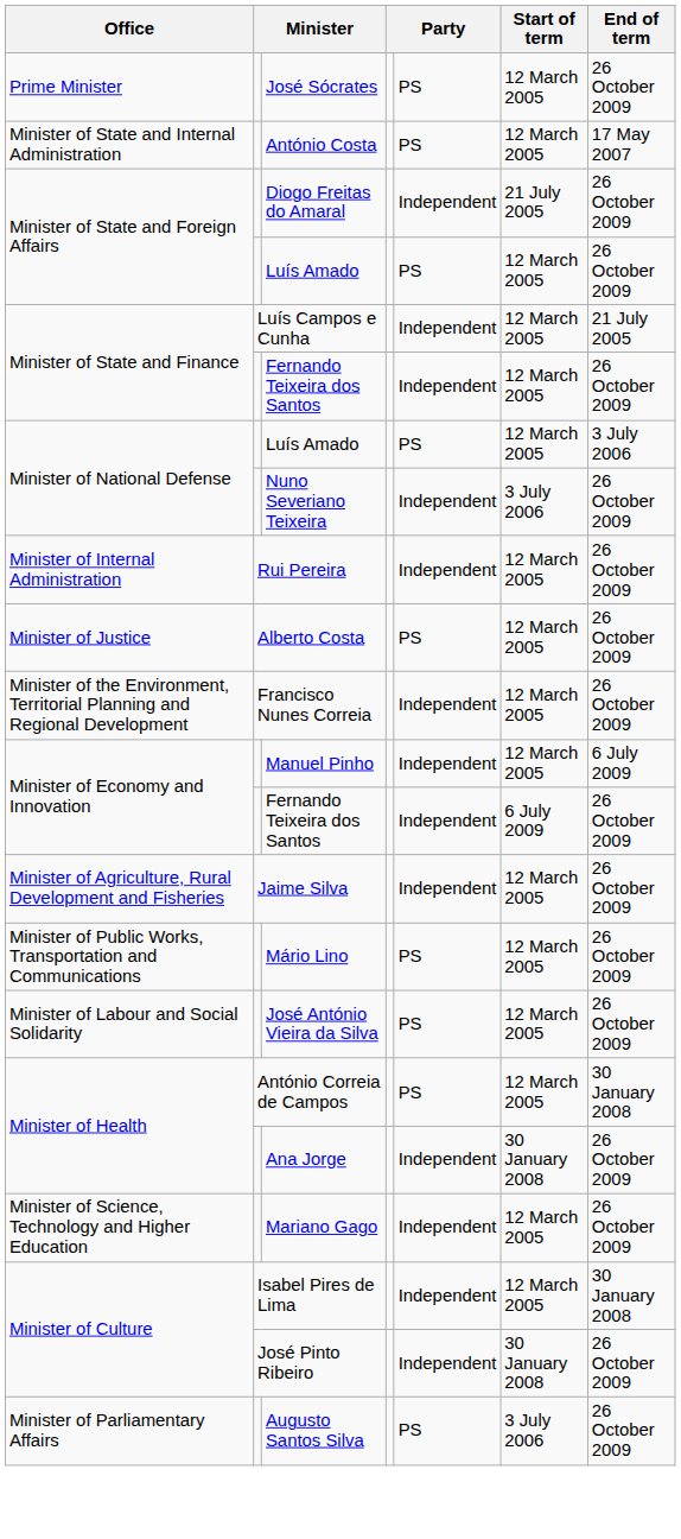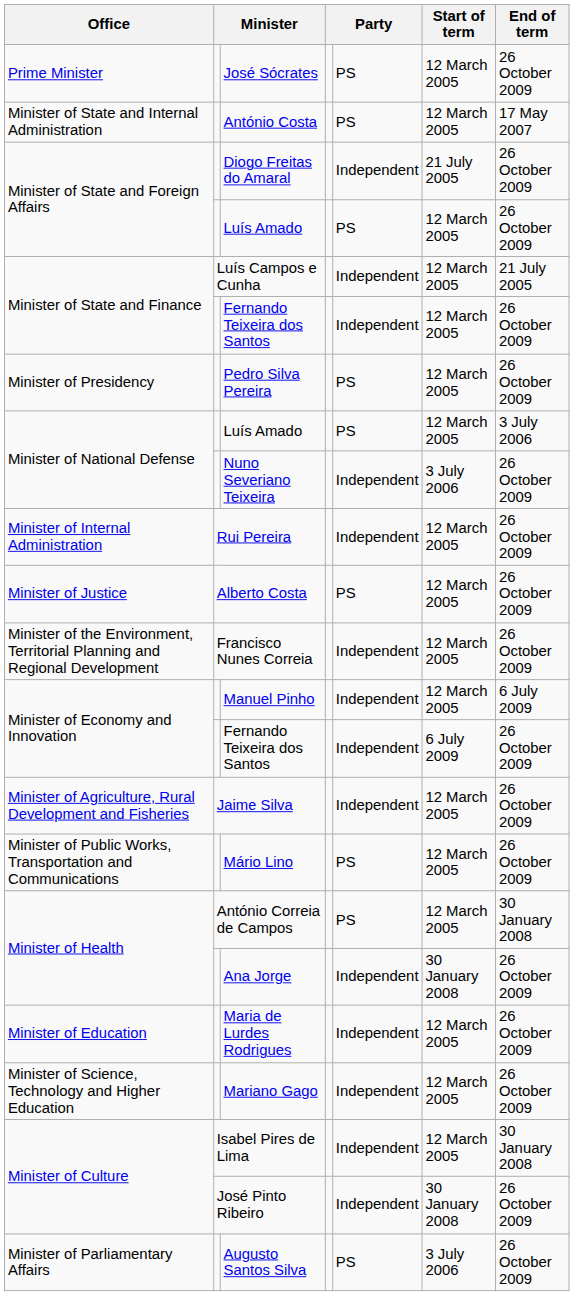+ row: Minister of Presidency | Pedro Silva Pereira | PS | 12 March 2005 | 26 October 2009
- row: Minister of Labour and Social Solidarity | José António Vieira da Silva | PS | 12 March 2005 | 26 October 2009
+ row: Minister of Education | Maria de Lurdes Rodrigues | Independent | 12 March 2005 | 26 October 2009
